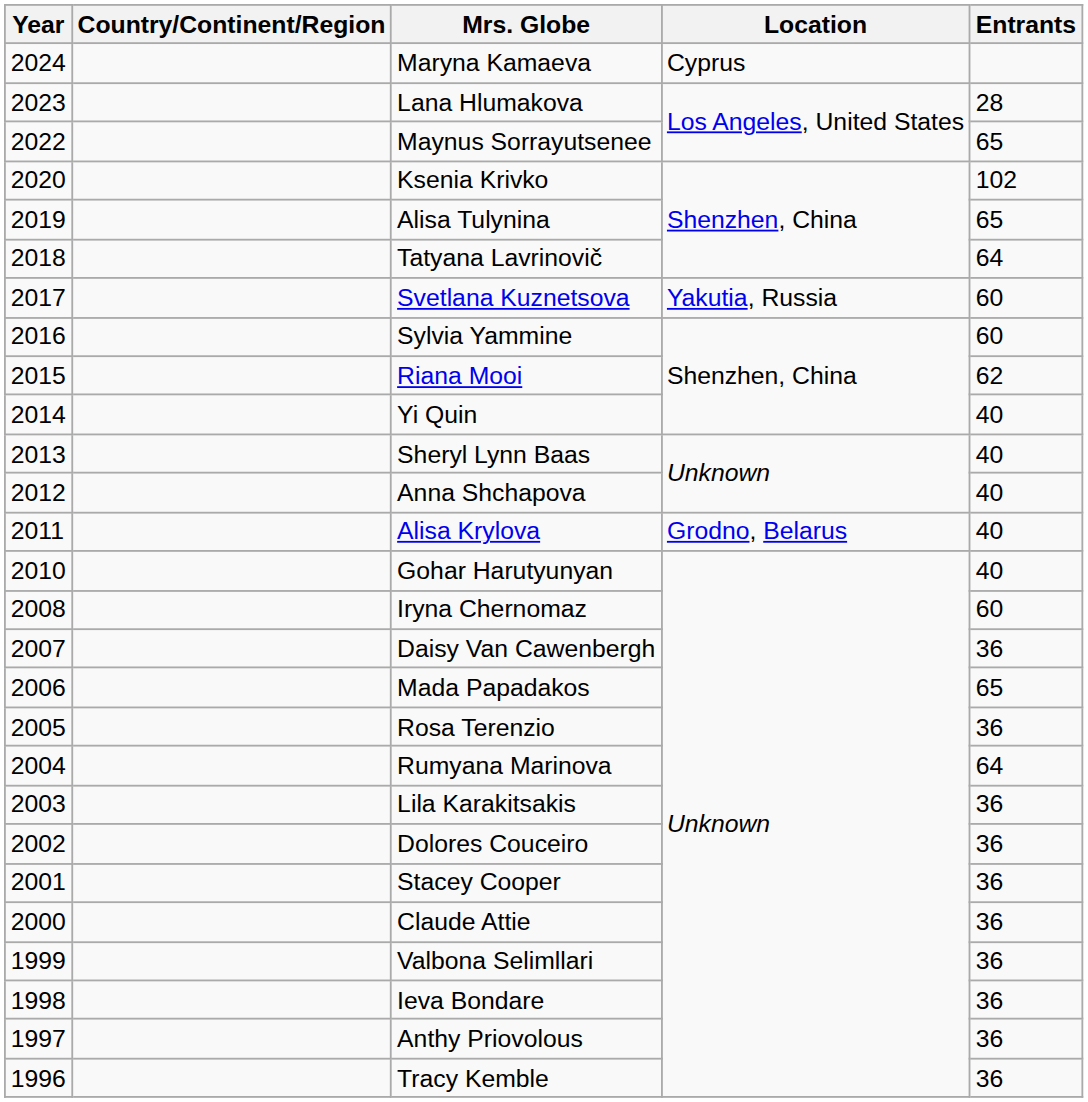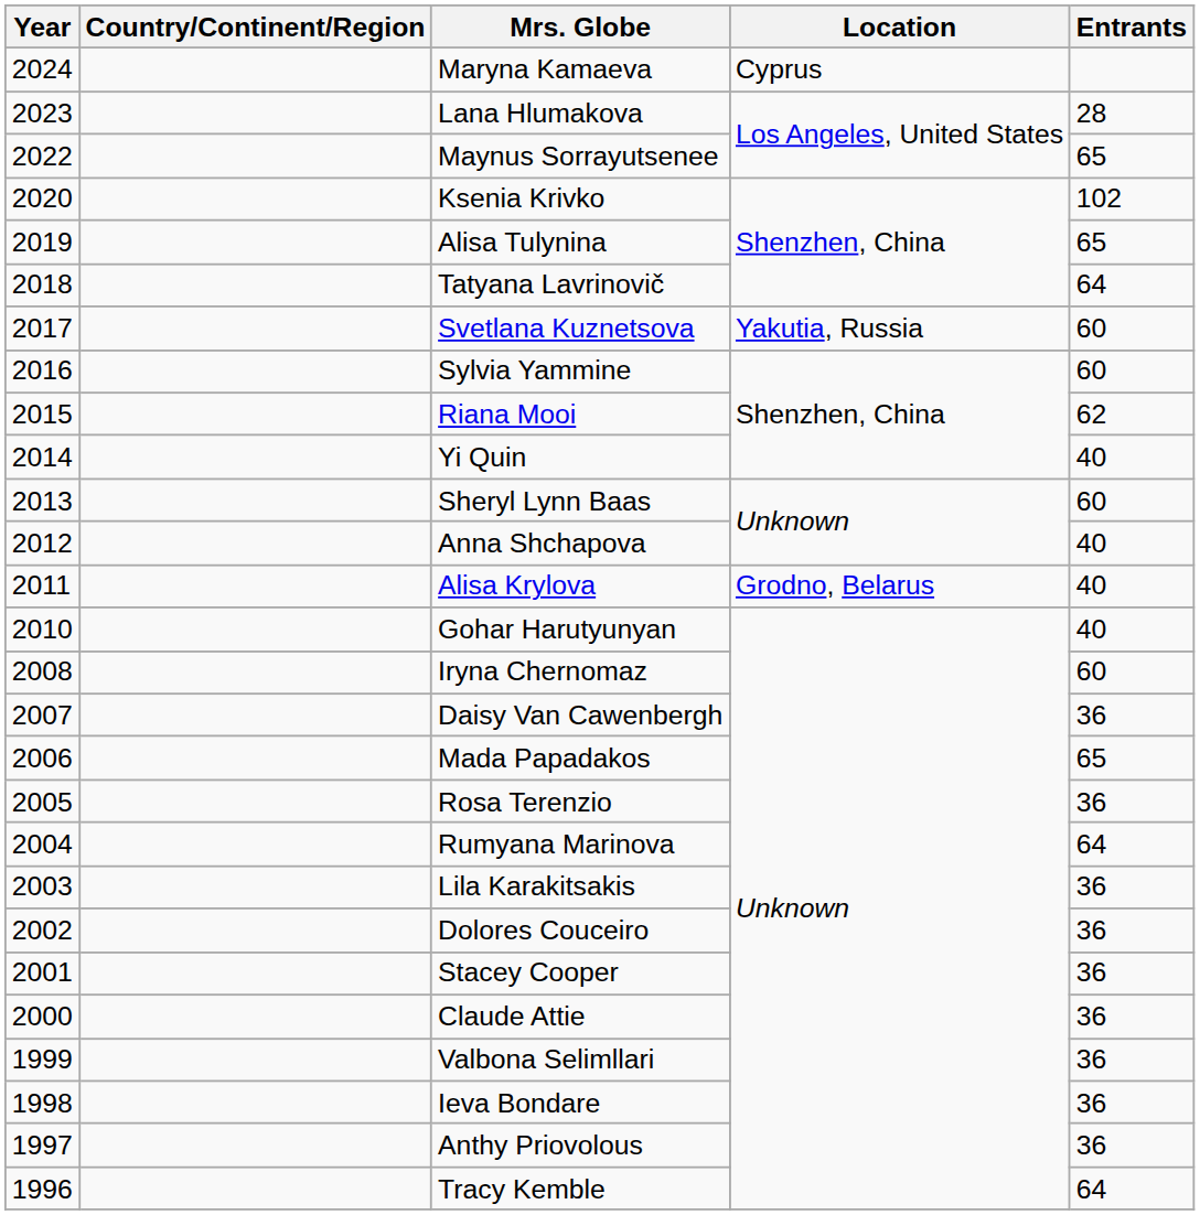Sheryl Lynn Baas | Entrants: 40 -> 60
Tracy Kemble | Entrants: 36 -> 64
